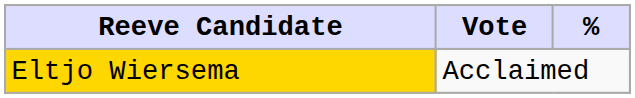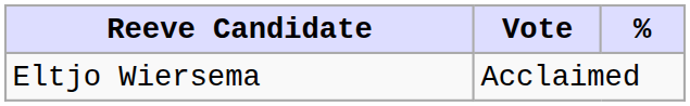Eltjo Wiersema | Reeve Candidate: gold background -> no background
